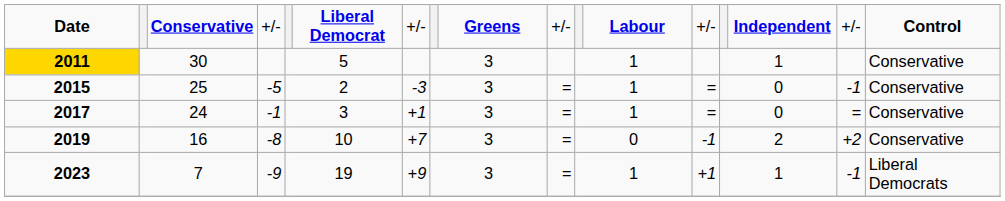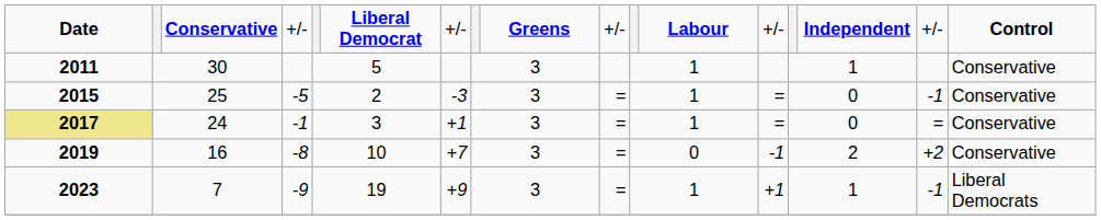2011 | column 1: gold background -> no background
2017 | column 1: no background -> khaki background
